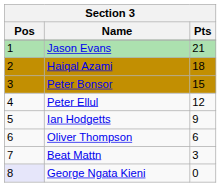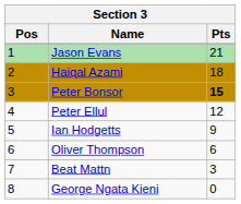Peter Bonsor | Pts: normal -> bold
George Ngata Kieni | Pos: lavender background -> no background
